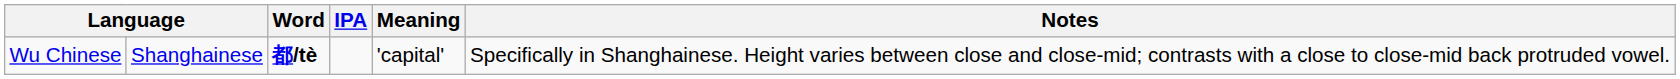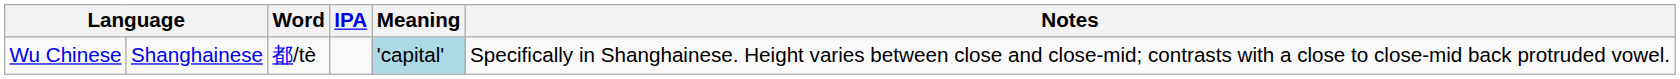Wu Chinese | Word: bold -> normal
Wu Chinese | Meaning: no background -> lightblue background
